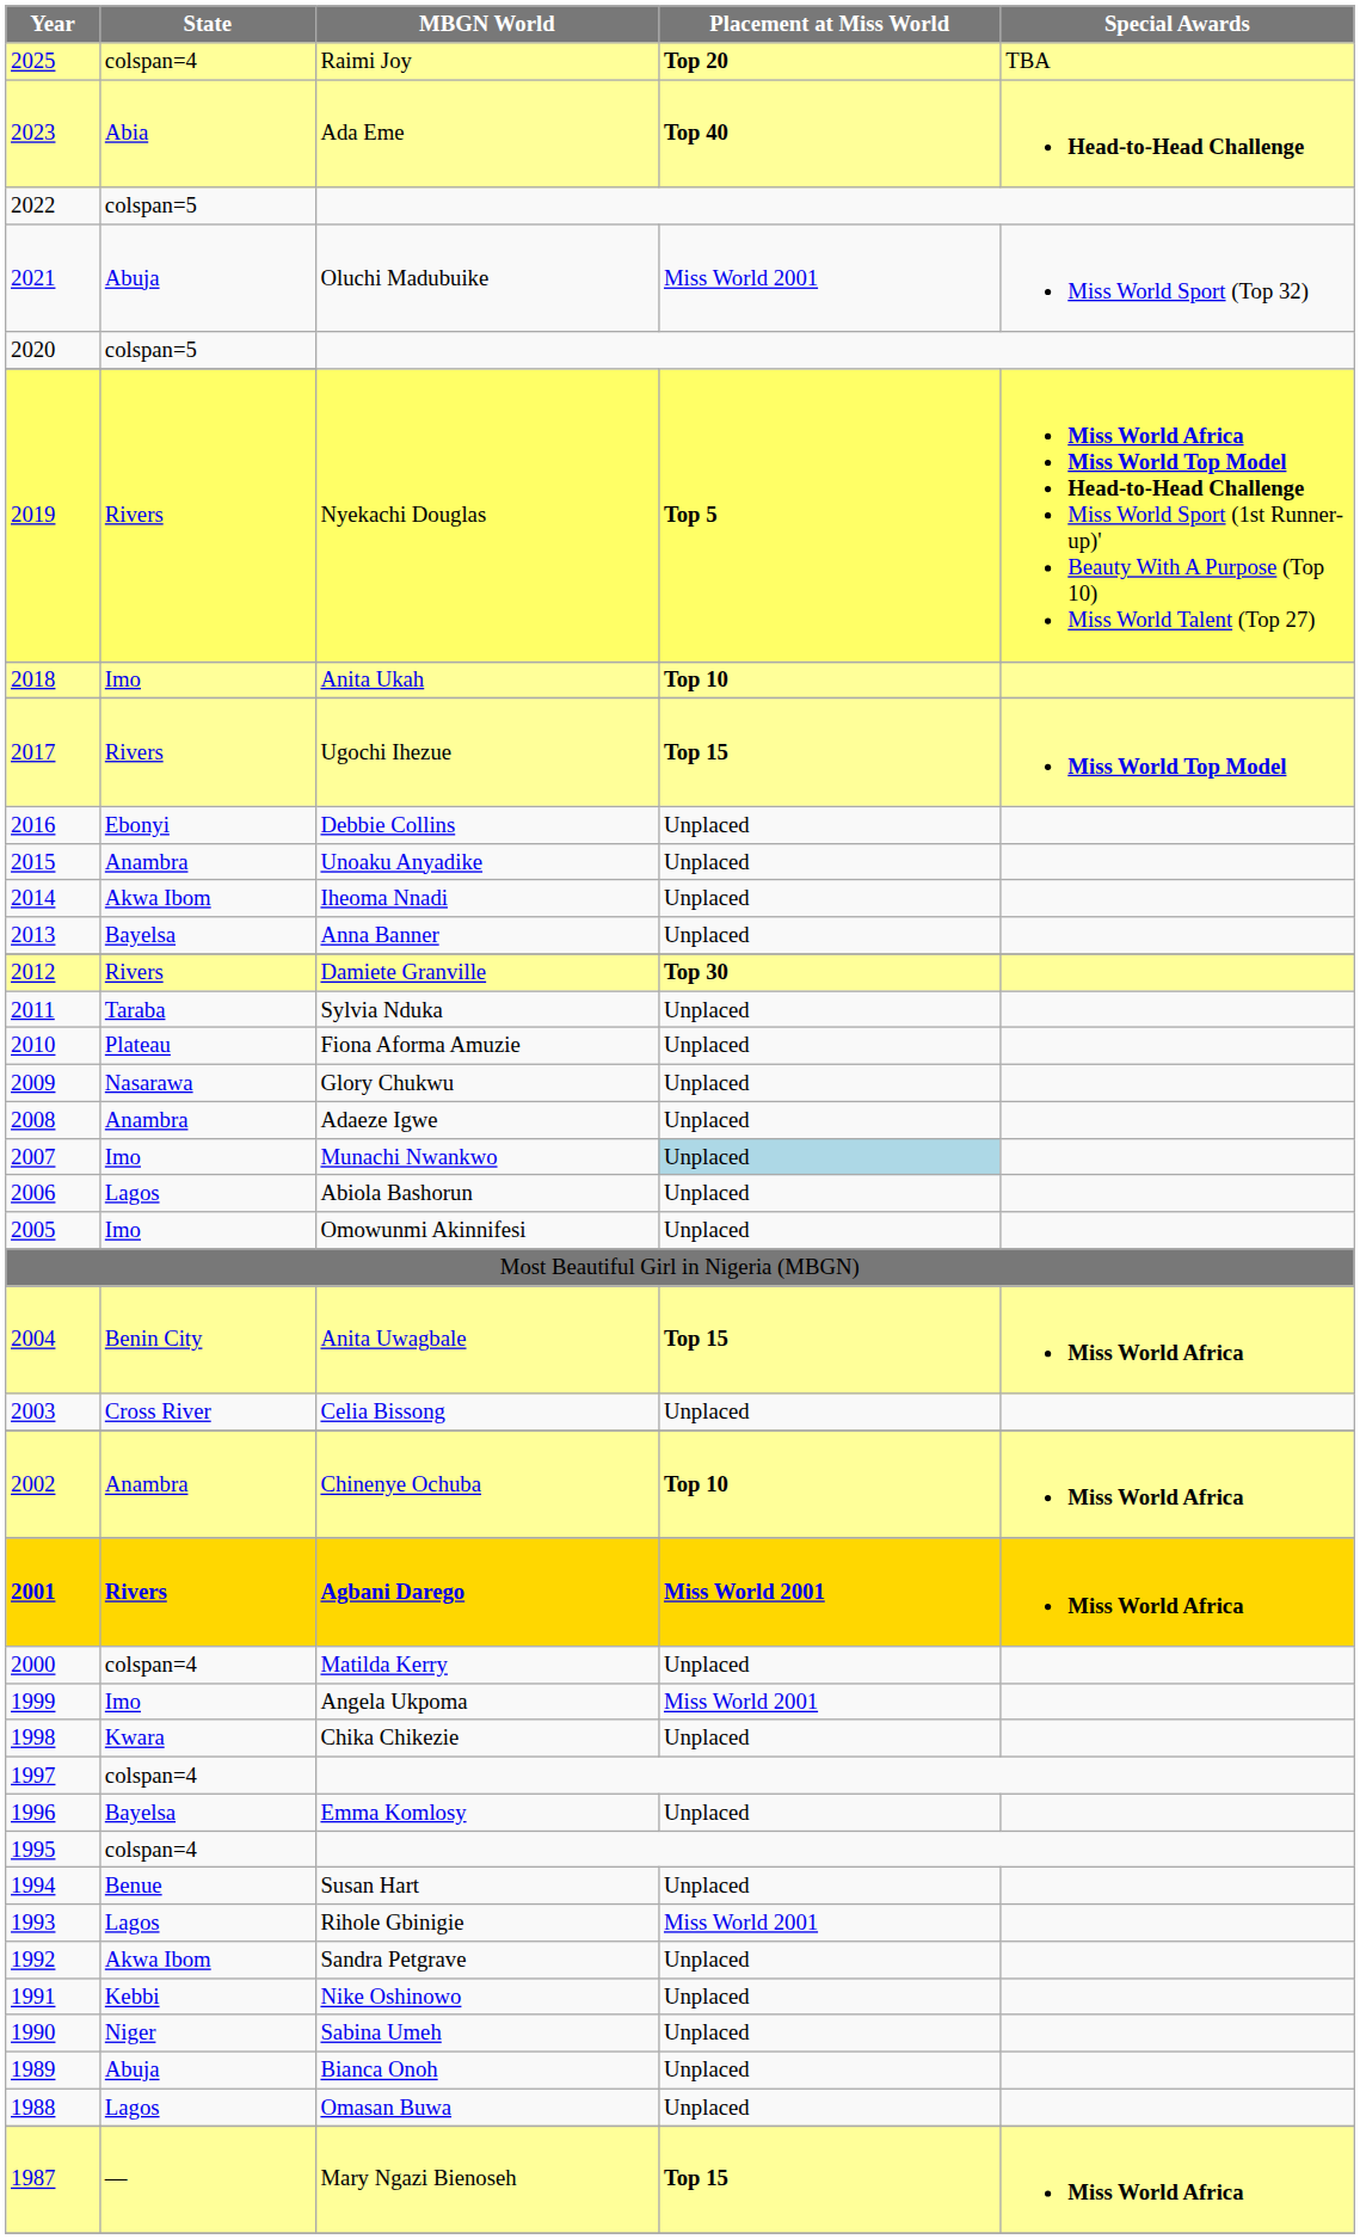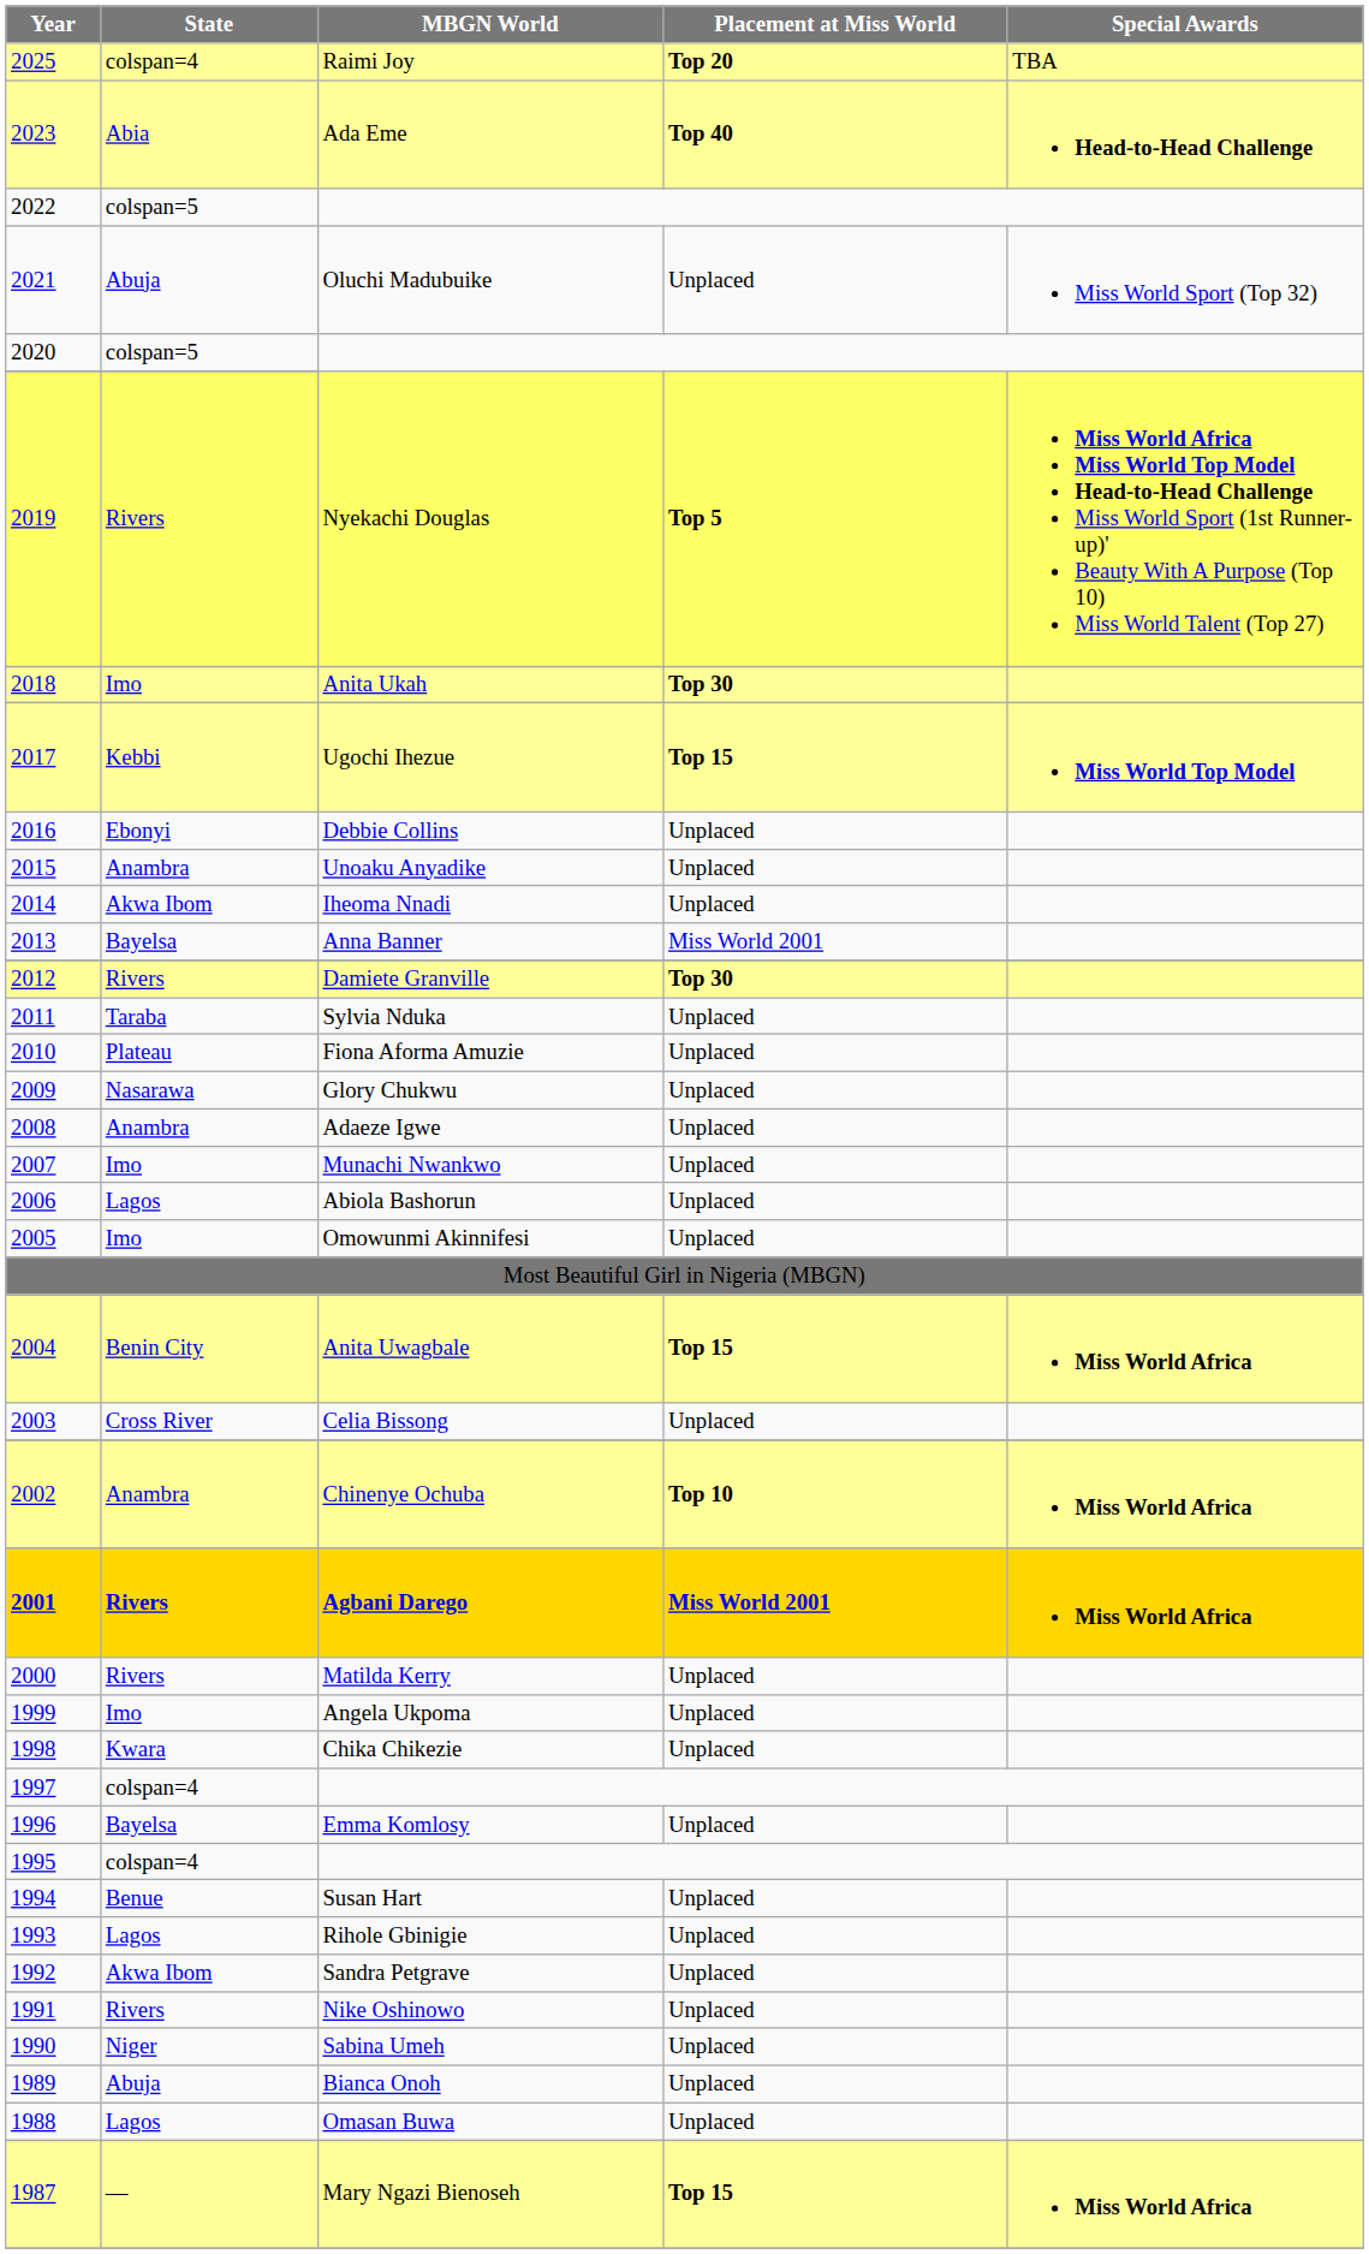Oluchi Madubuike | Placement at Miss World: Miss World 2001 -> Unplaced
Anita Ukah | Placement at Miss World: Top 10 -> Top 30
Ugochi Ihezue | State: Rivers -> Kebbi
Anna Banner | Placement at Miss World: Unplaced -> Miss World 2001
Munachi Nwankwo | Placement at Miss World: lightblue background -> no background
Matilda Kerry | State: colspan=4 -> Rivers
Angela Ukpoma | Placement at Miss World: Miss World 2001 -> Unplaced
Rihole Gbinigie | Placement at Miss World: Miss World 2001 -> Unplaced
Nike Oshinowo | State: Kebbi -> Rivers
